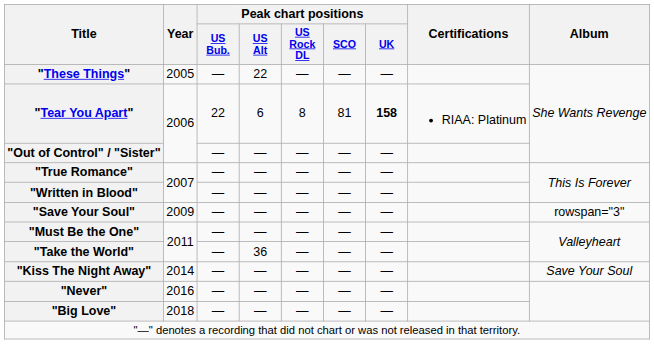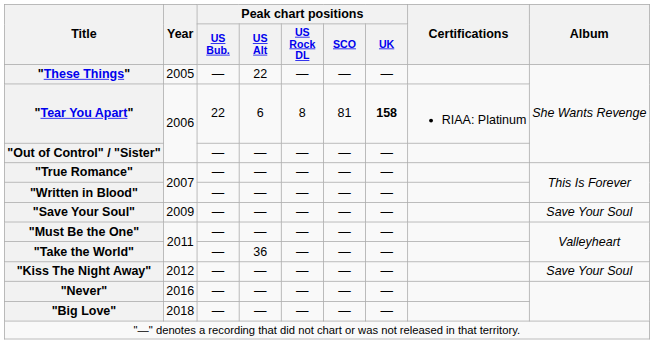"Save Your Soul" | Album: rowspan="3" -> Save Your Soul
"Kiss The Night Away" | Year: 2014 -> 2012
